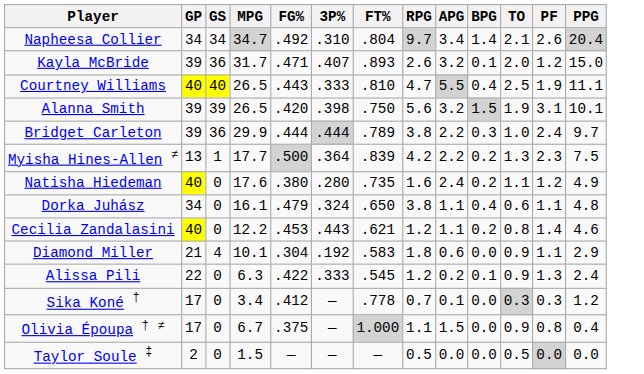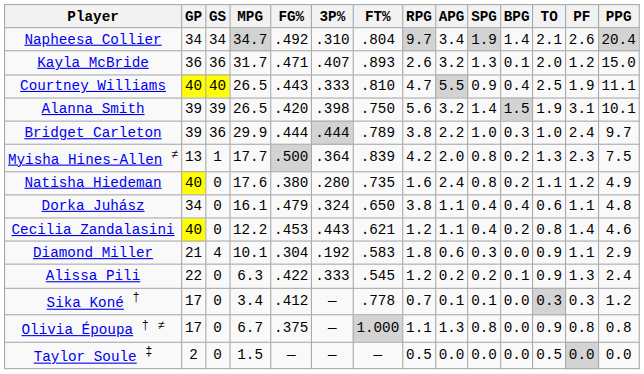+ column: SPG | 1.9 | 1.3 | 0.9 | 1.4 | 1.0 | 0.8 | 0.8 | 0.4 | 0.4 | 0.3 | 0.2 | 0.1 | 0.8 | 0.0
Kayla McBride | GP: 39 -> 36
Myisha Hines-Allen ≠ | APG: 2.2 -> 2.0
Olivia Époupa † ≠ | APG: 1.5 -> 1.3
Olivia Époupa † ≠ | PPG: 0.4 -> 0.8
